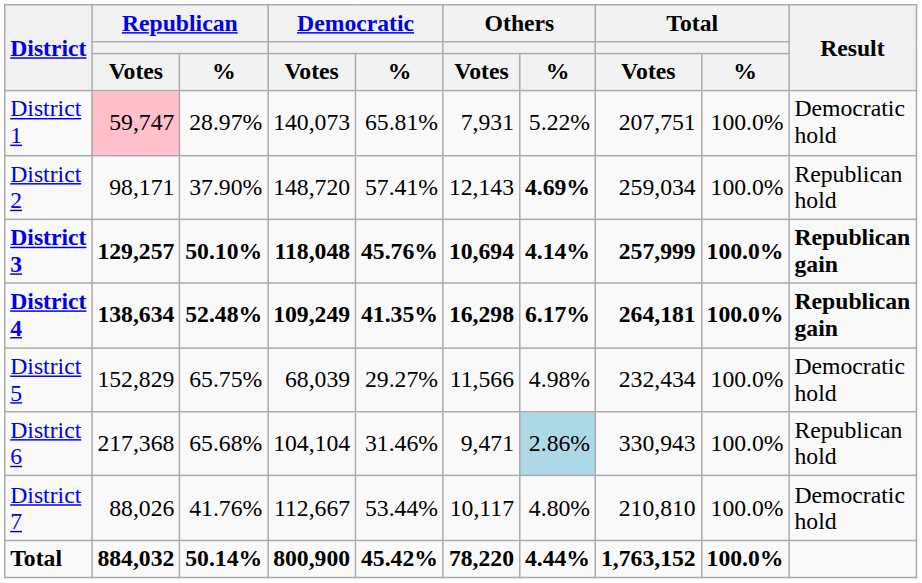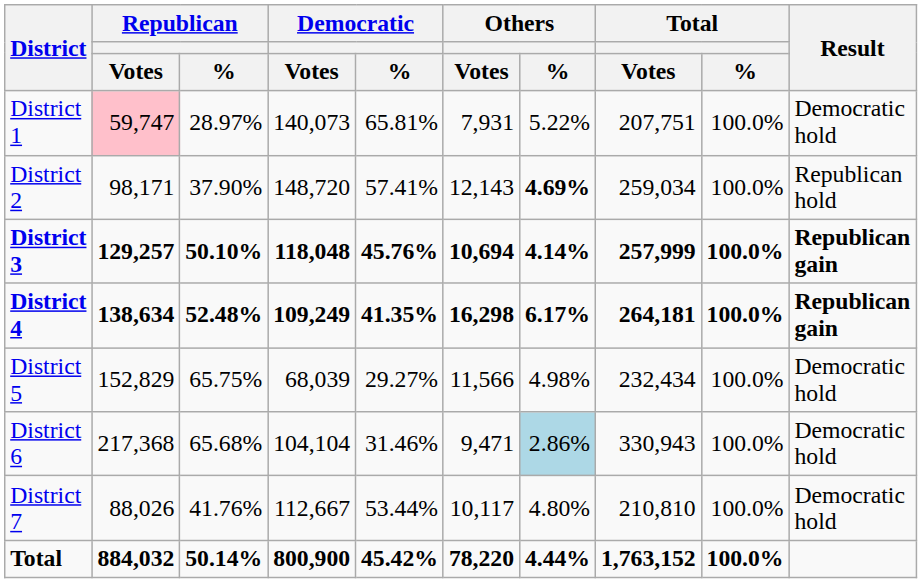District 6 | Result: Republican hold -> Democratic hold
